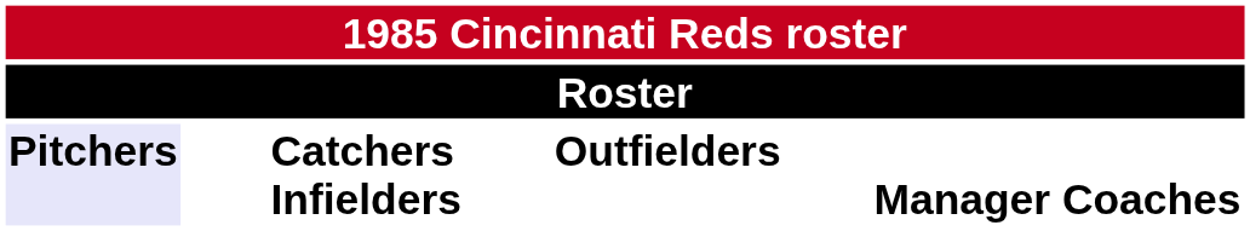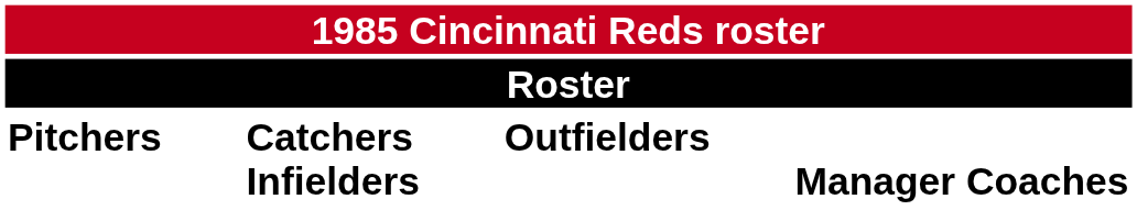Pitchers | column 1: lavender background -> no background
